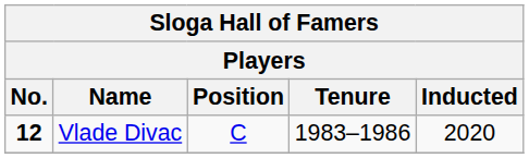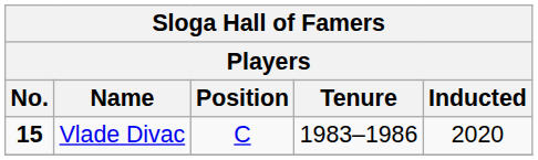Vlade Divac | No.: 12 -> 15
